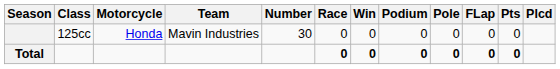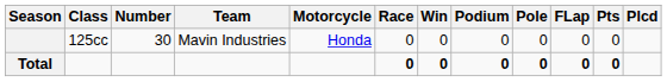columns swapped: Motorcycle <-> Number
